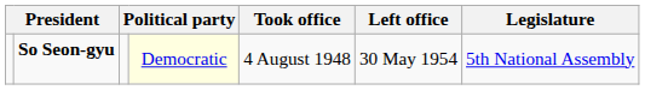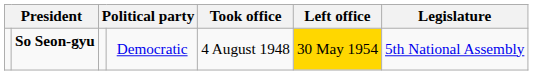So Seon-gyu | column 4: lightyellow background -> no background
So Seon-gyu | Left office: no background -> gold background
